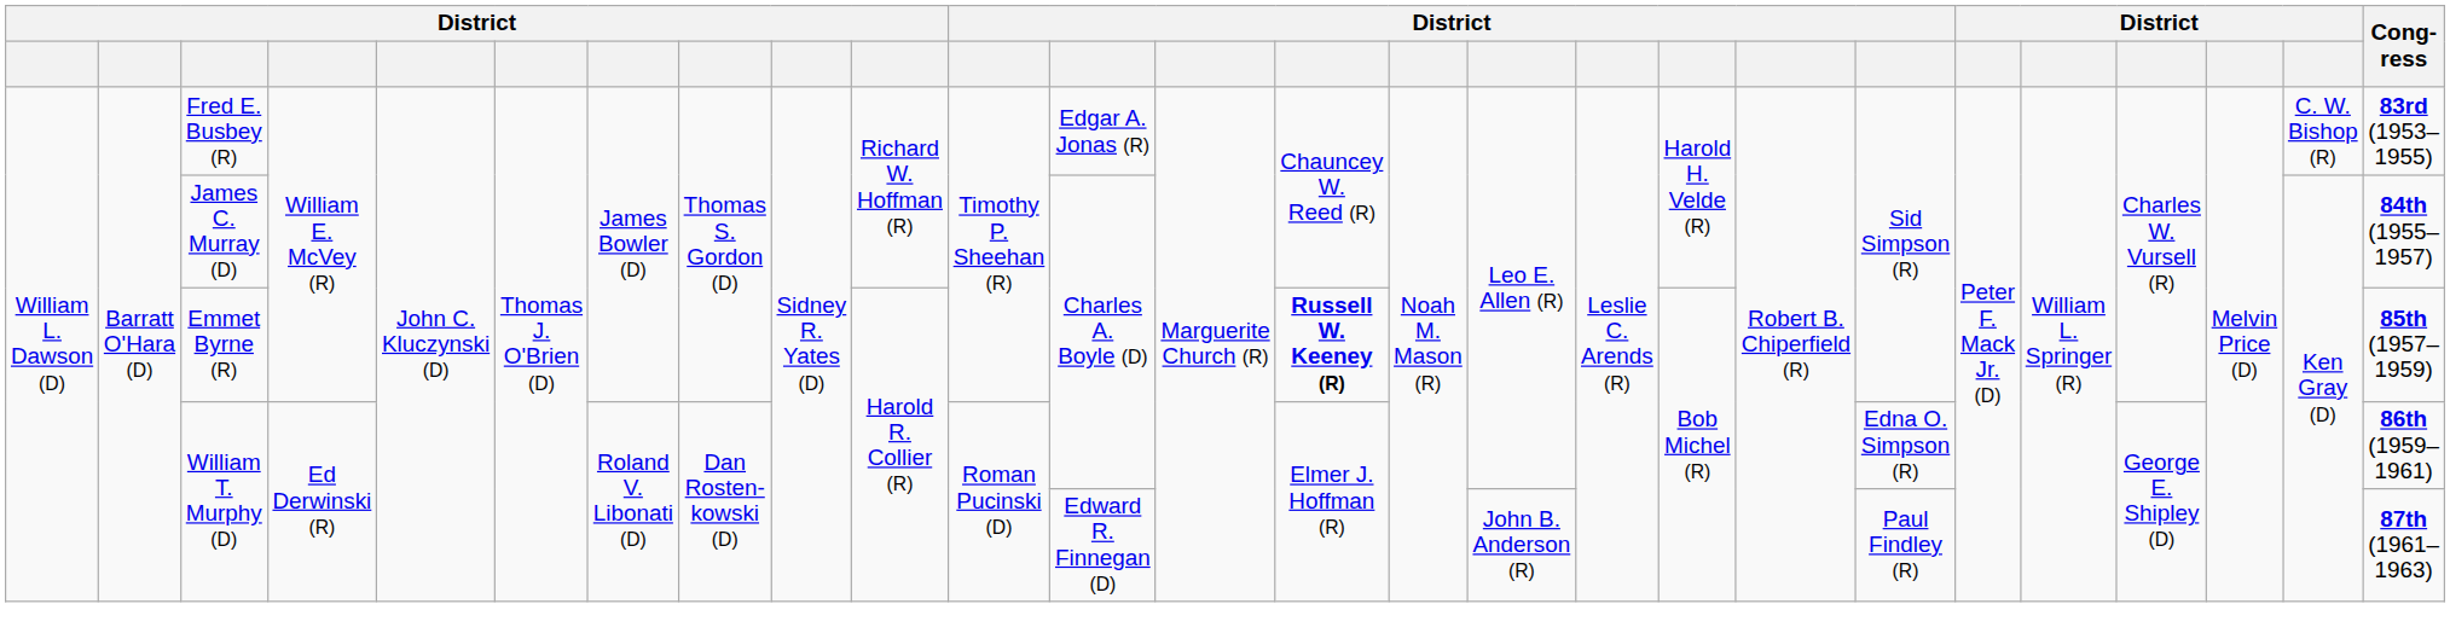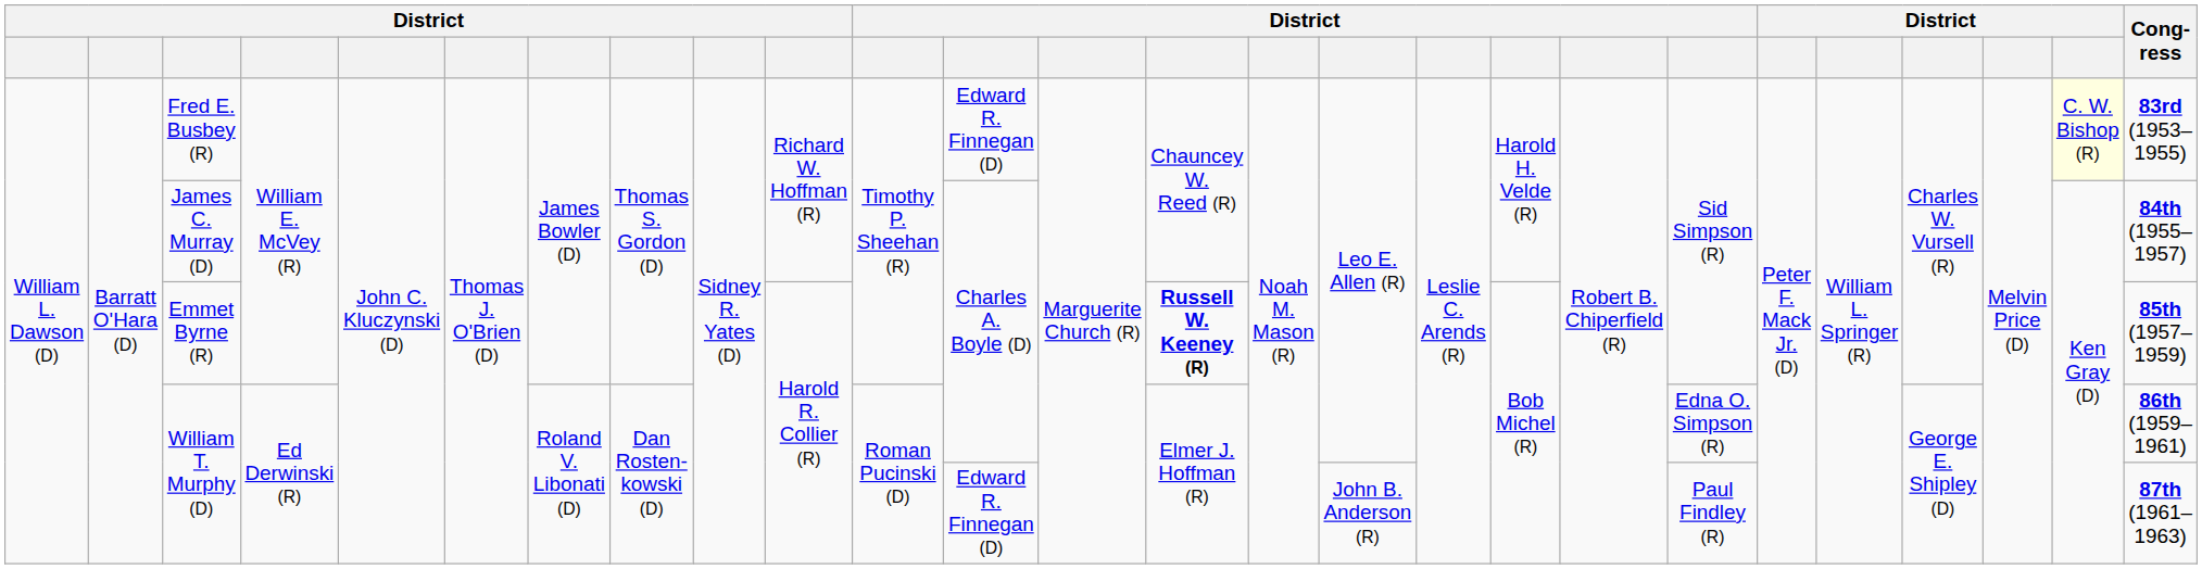Fred E. Busbey (R) | column 12: Edgar A. Jonas (R) -> Edward R. Finnegan (D)
Fred E. Busbey (R) | column 25: no background -> lightyellow background
